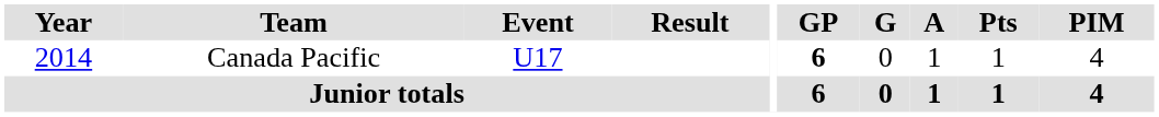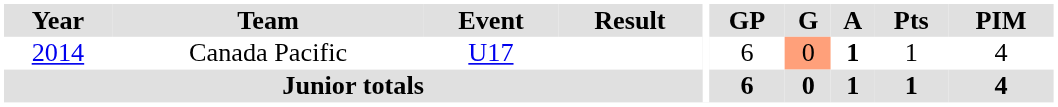Canada Pacific | GP: bold -> normal
Canada Pacific | G: no background -> lightsalmon background
Canada Pacific | A: normal -> bold
